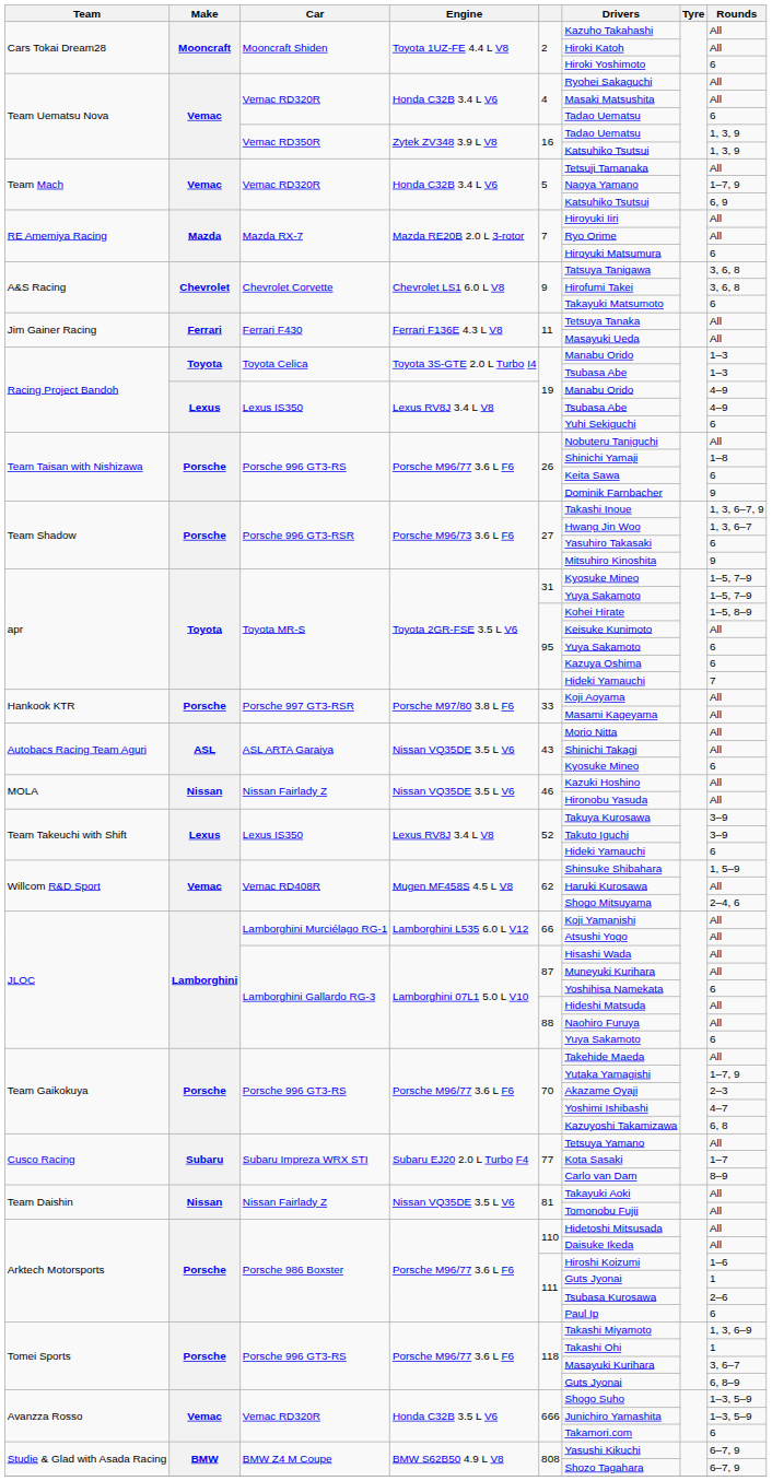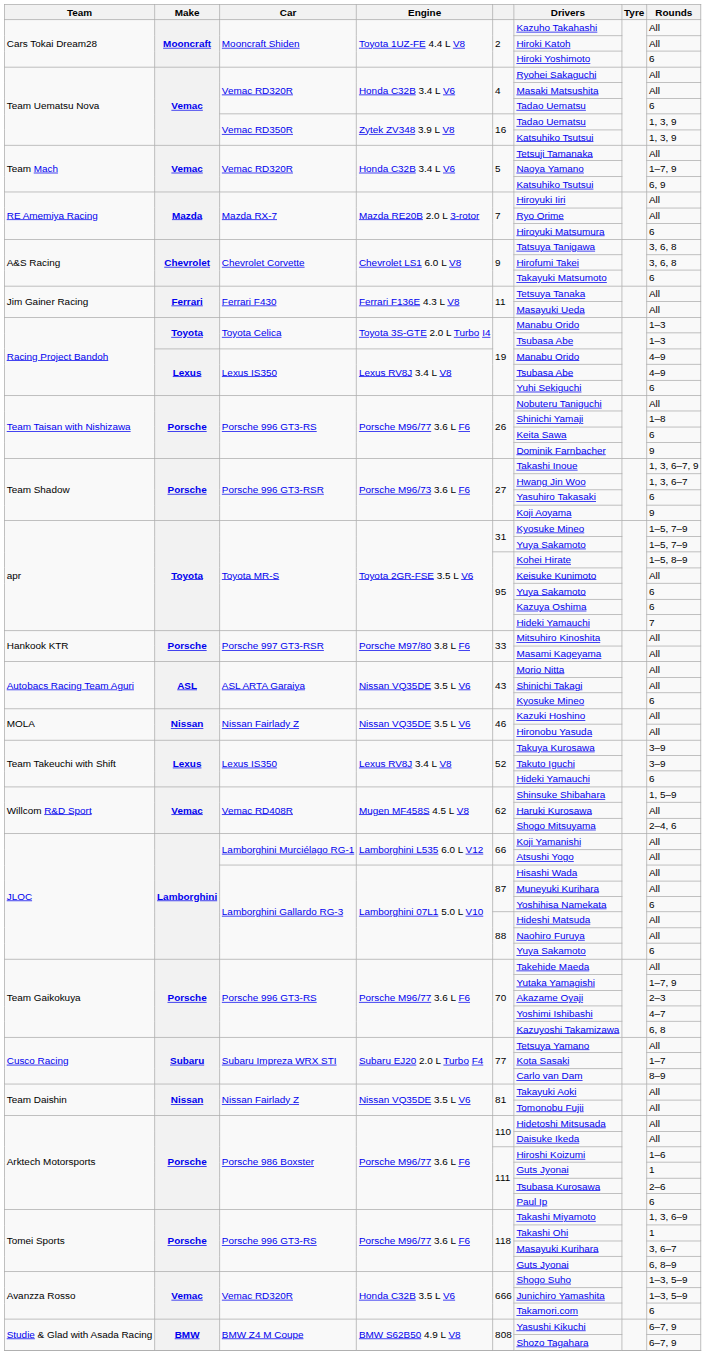row 33 | Drivers: Mitsuhiro Kinoshita -> Koji Aoyama
row 41 | Drivers: Koji Aoyama -> Mitsuhiro Kinoshita
